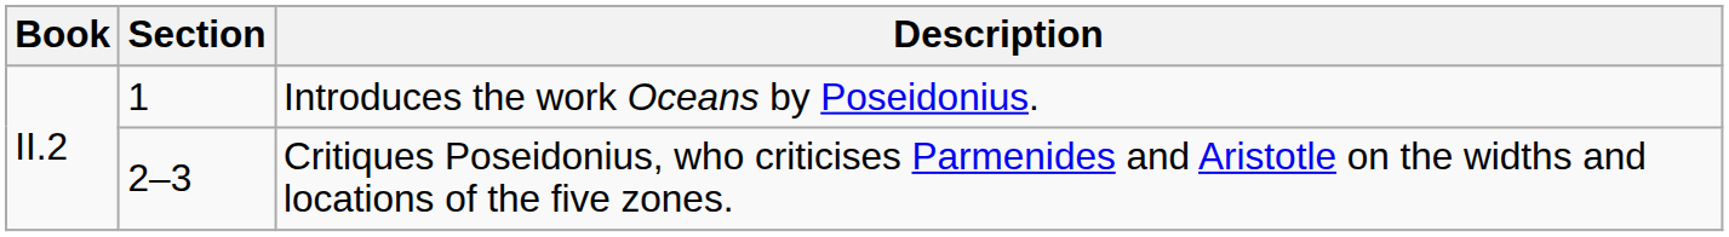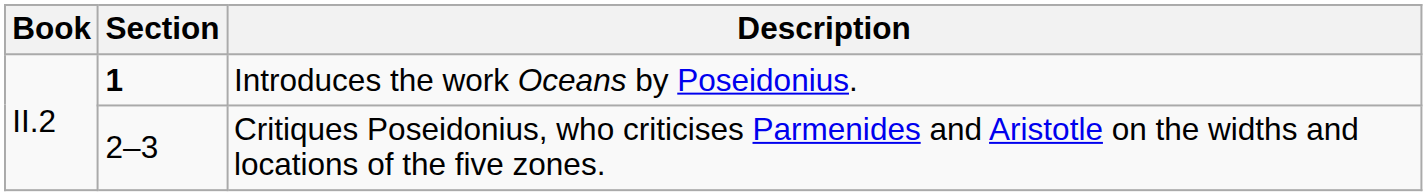Introduces the work Oceans by Poseidonius. | Section: normal -> bold
